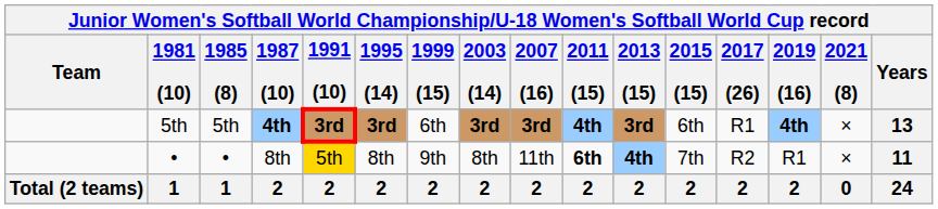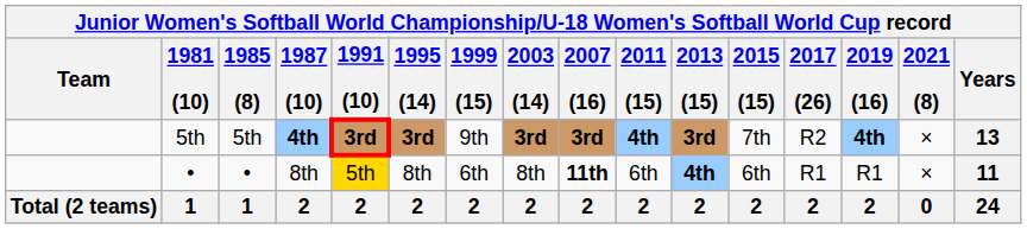row 3 | 1999 (15): 6th -> 9th
row 3 | 2015 (15): 6th -> 7th
row 3 | 2017 (26): R1 -> R2
row 4 | 1999 (15): 9th -> 6th
row 4 | 2007 (16): normal -> bold
row 4 | 2011 (15): bold -> normal
row 4 | 2015 (15): 7th -> 6th
row 4 | 2017 (26): R2 -> R1
